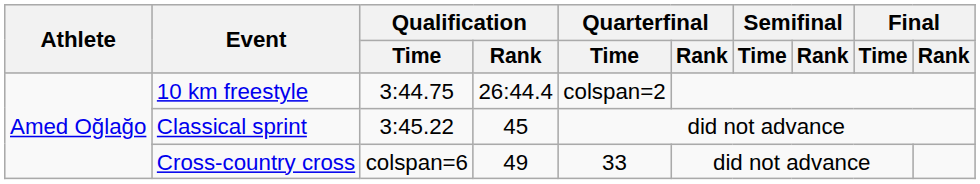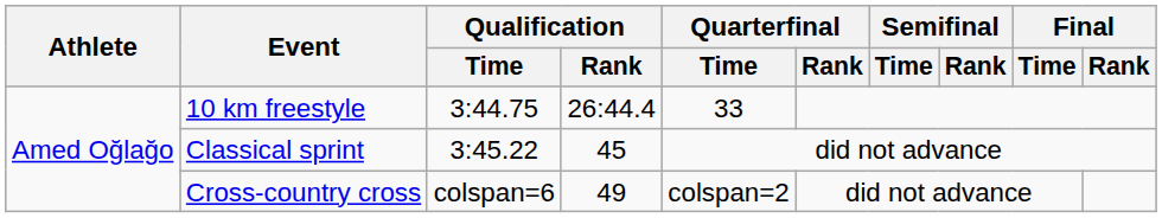10 km freestyle | Quarterfinal / Time: colspan=2 -> 33
Cross-country cross | Quarterfinal / Time: 33 -> colspan=2
